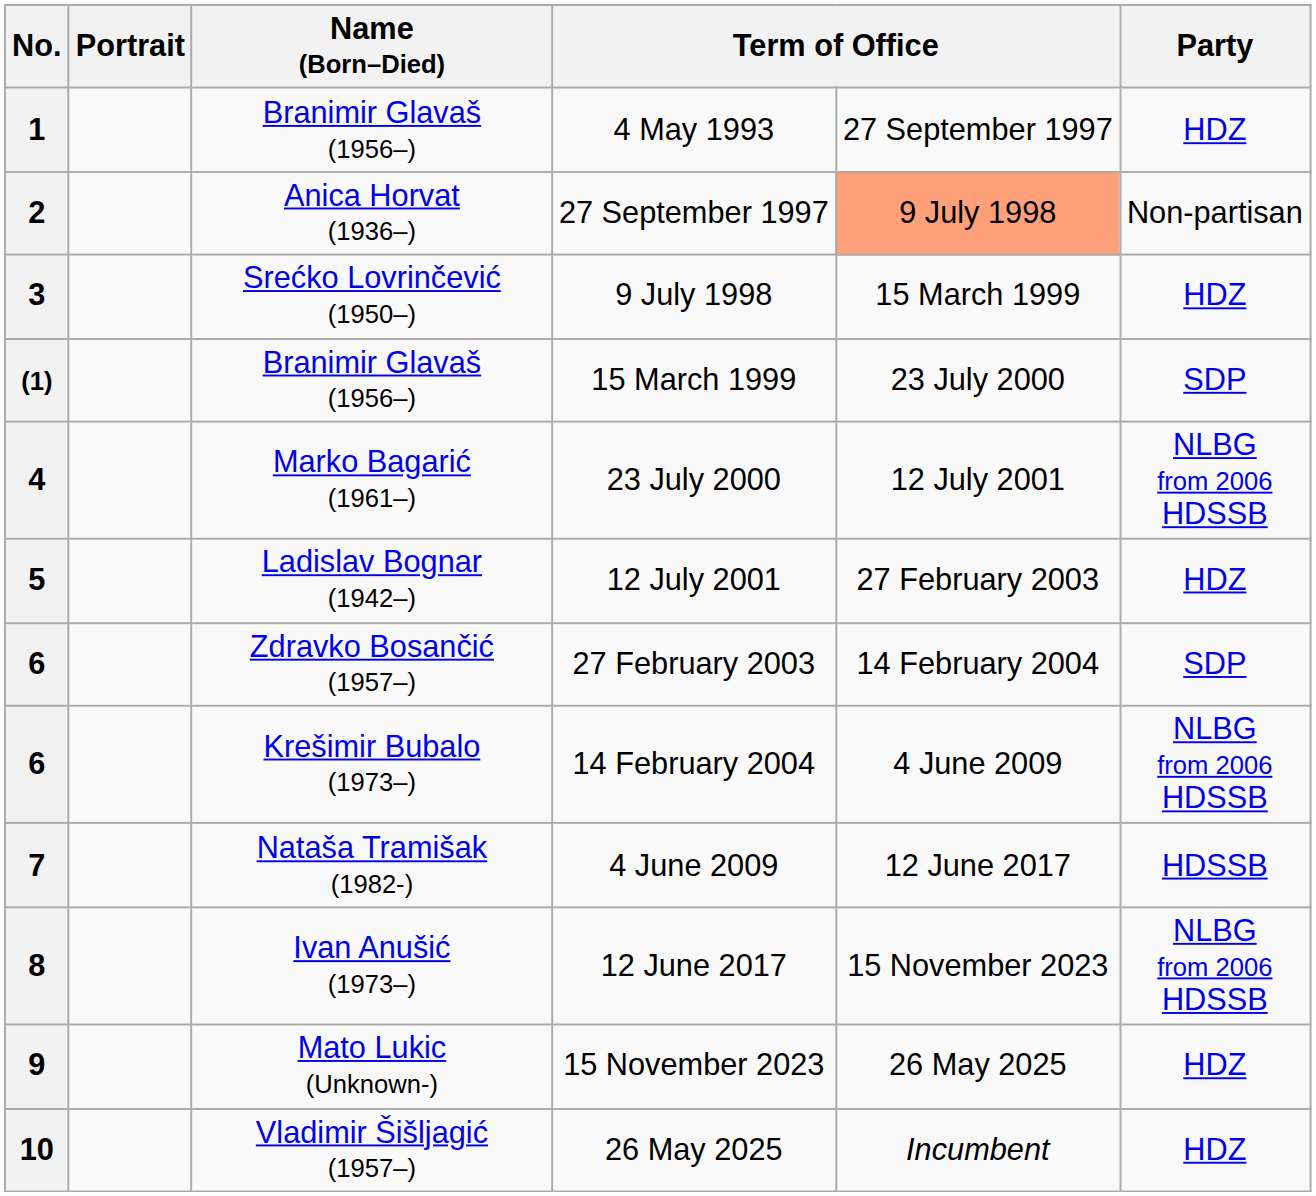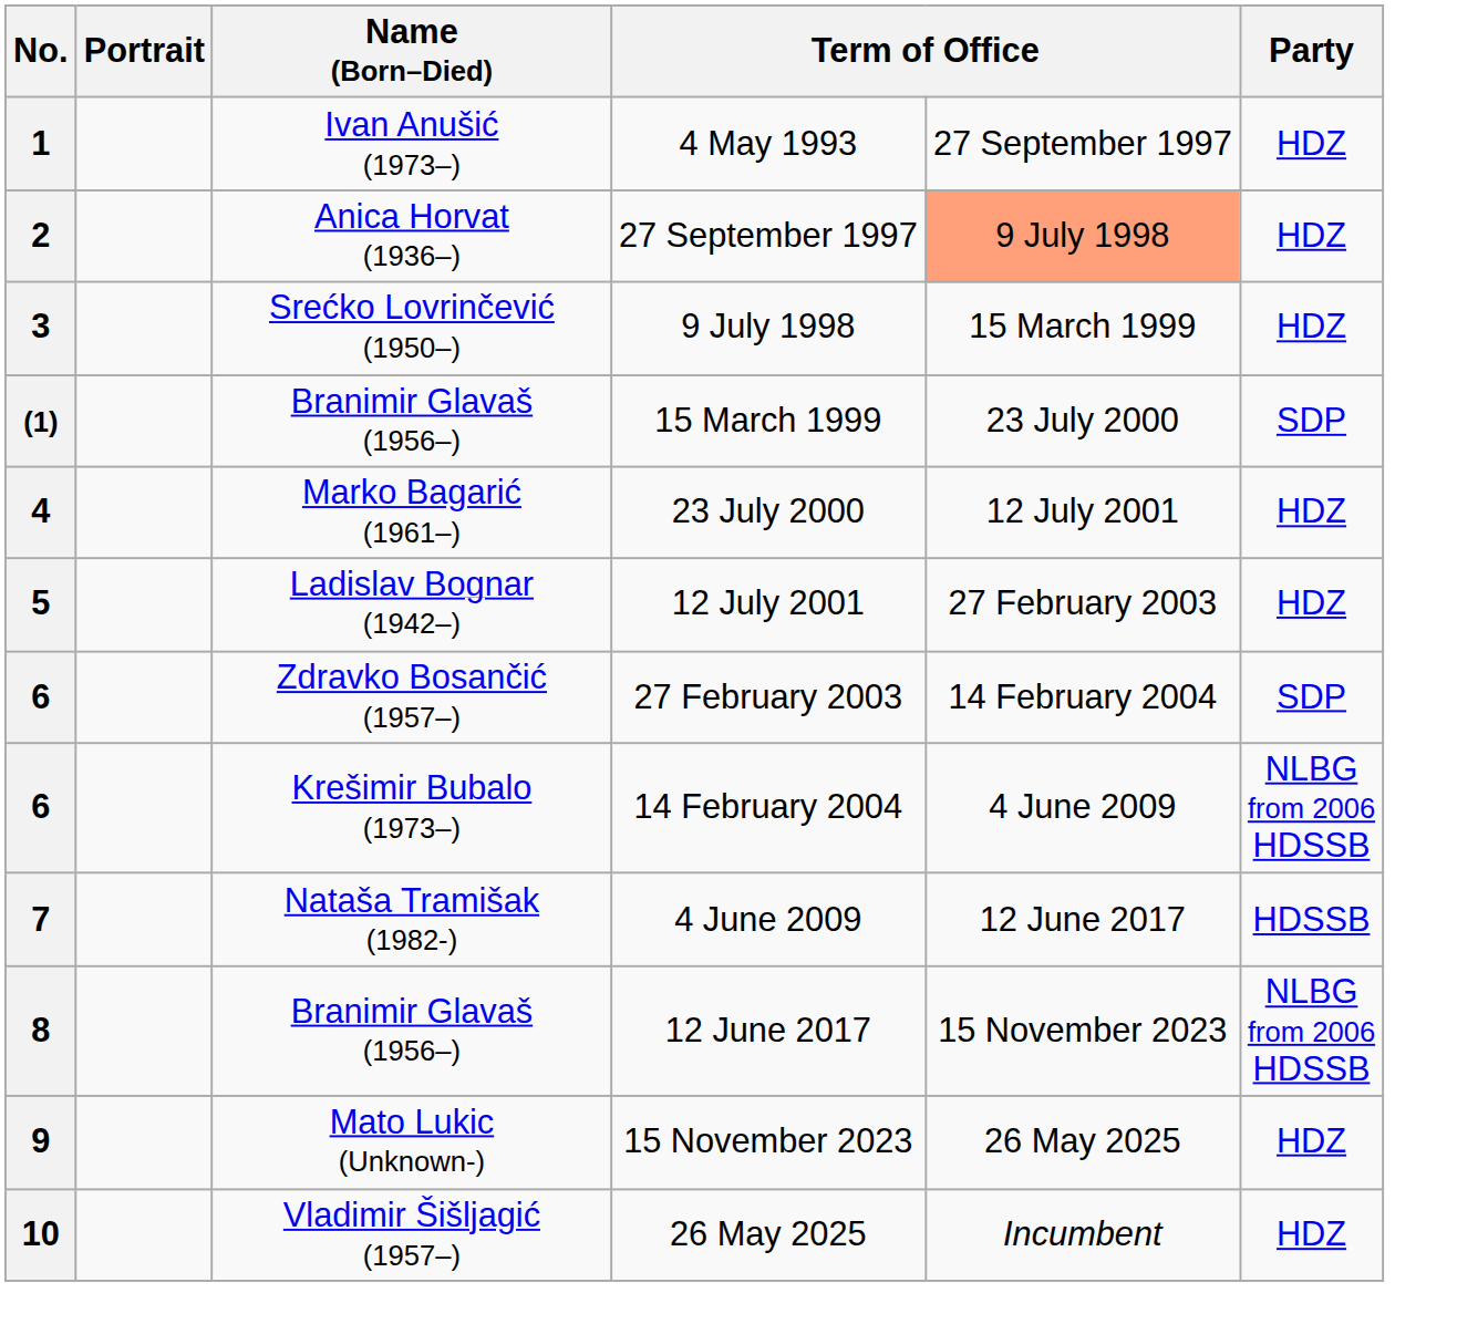1 | Name (Born–Died): Branimir Glavaš (1956–) -> Ivan Anušić (1973–)
2 | Party: Non-partisan -> HDZ
4 | Party: NLBG from 2006 HDSSB -> HDZ
8 | Name (Born–Died): Ivan Anušić (1973–) -> Branimir Glavaš (1956–)
